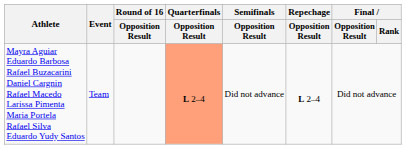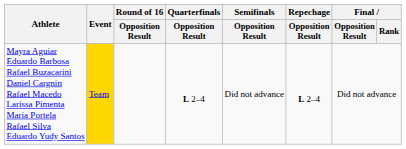row 3 | Event: no background -> gold background
row 3 | Quarterfinals / Opposition Result: lightsalmon background -> no background
